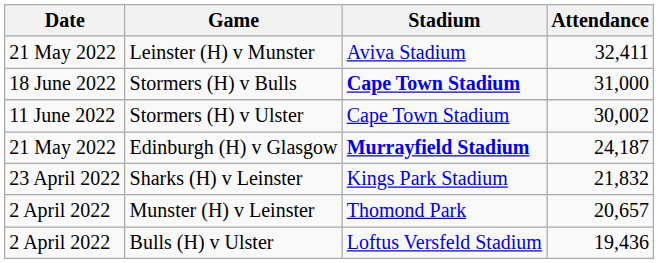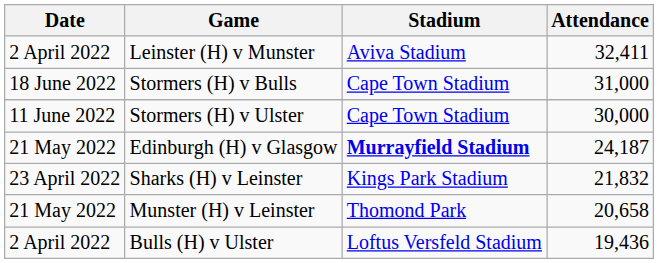Leinster (H) v Munster | Date: 21 May 2022 -> 2 April 2022
Stormers (H) v Bulls | Stadium: bold -> normal
Stormers (H) v Ulster | Attendance: 30,002 -> 30,000
Munster (H) v Leinster | Date: 2 April 2022 -> 21 May 2022
Munster (H) v Leinster | Attendance: 20,657 -> 20,658
